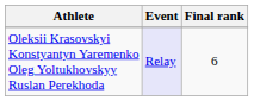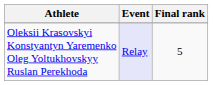row 2 | Final rank: 6 -> 5
